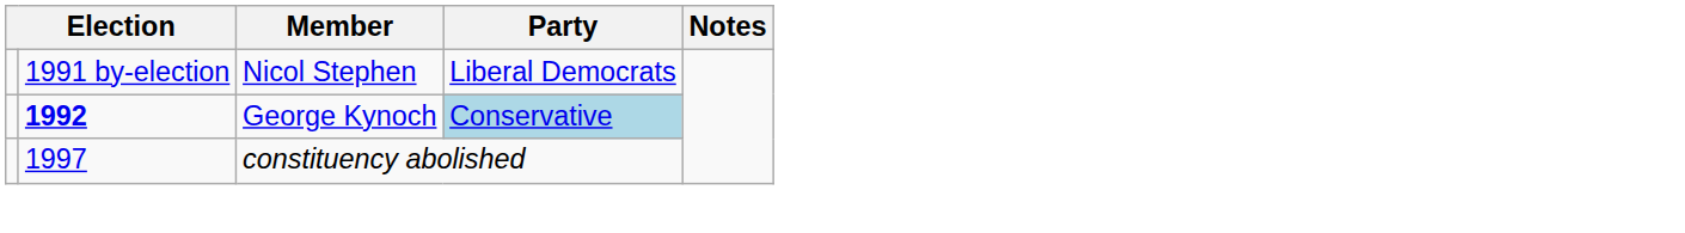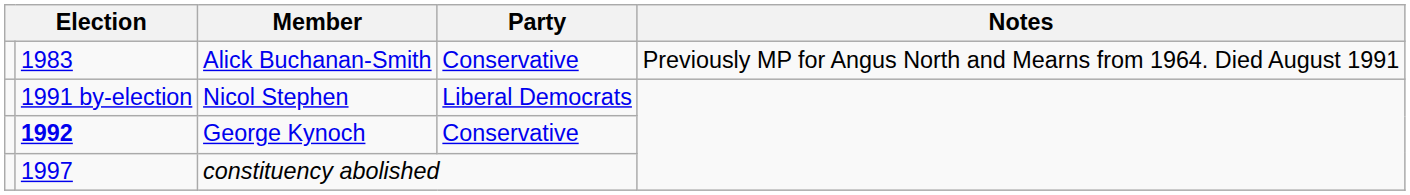+ row: 1983 | Alick Buchanan-Smith | Conservative | Previously MP for Angus North and Mearns from 1964. Died August 1991
George Kynoch | Party: lightblue background -> no background
